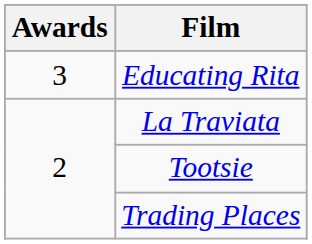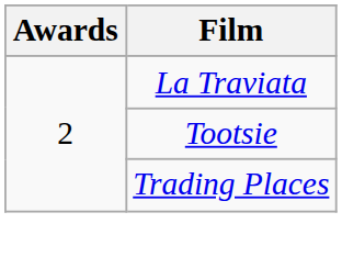- row: 3 | Educating Rita
